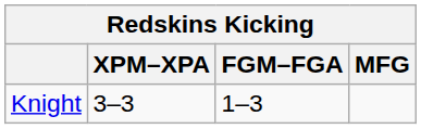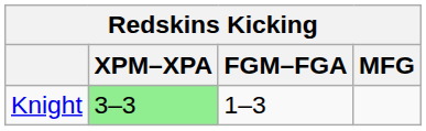Knight | XPM–XPA: no background -> lightgreen background
